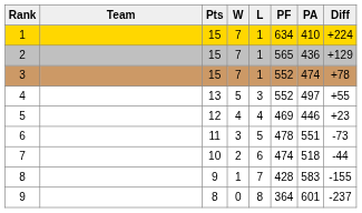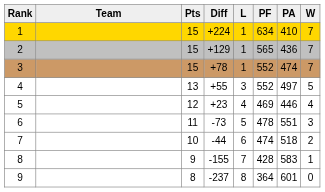columns swapped: W <-> Diff
